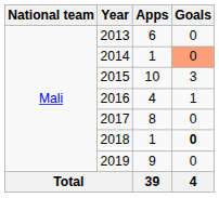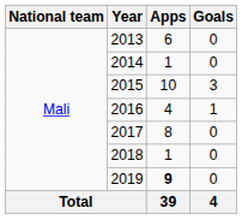2014 | Goals: lightsalmon background -> no background
2018 | Goals: bold -> normal
2019 | Apps: normal -> bold
